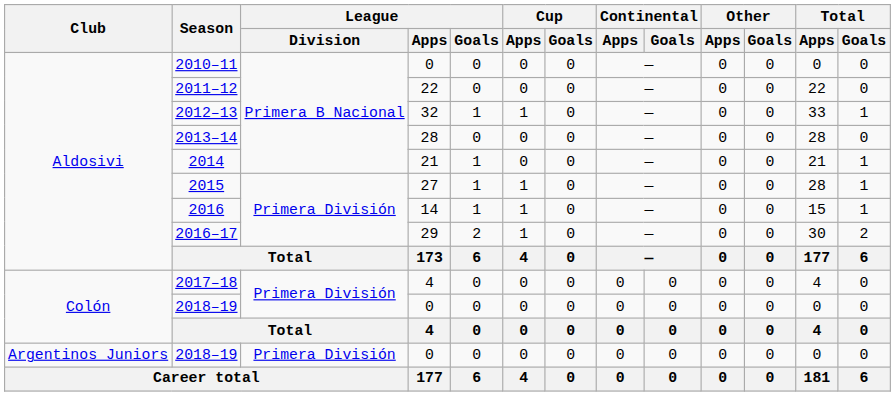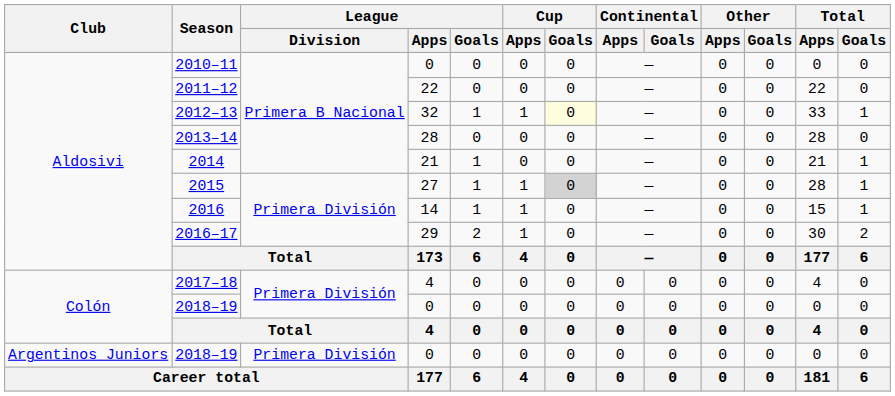2012–13 | Cup / Goals: no background -> lightyellow background
2015 | Cup / Goals: no background -> lightgrey background
